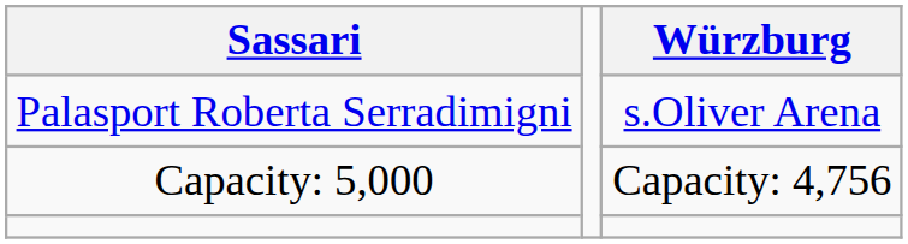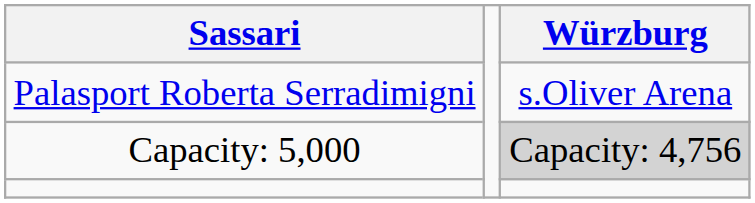Capacity: 5,000 | Würzburg: no background -> lightgrey background
